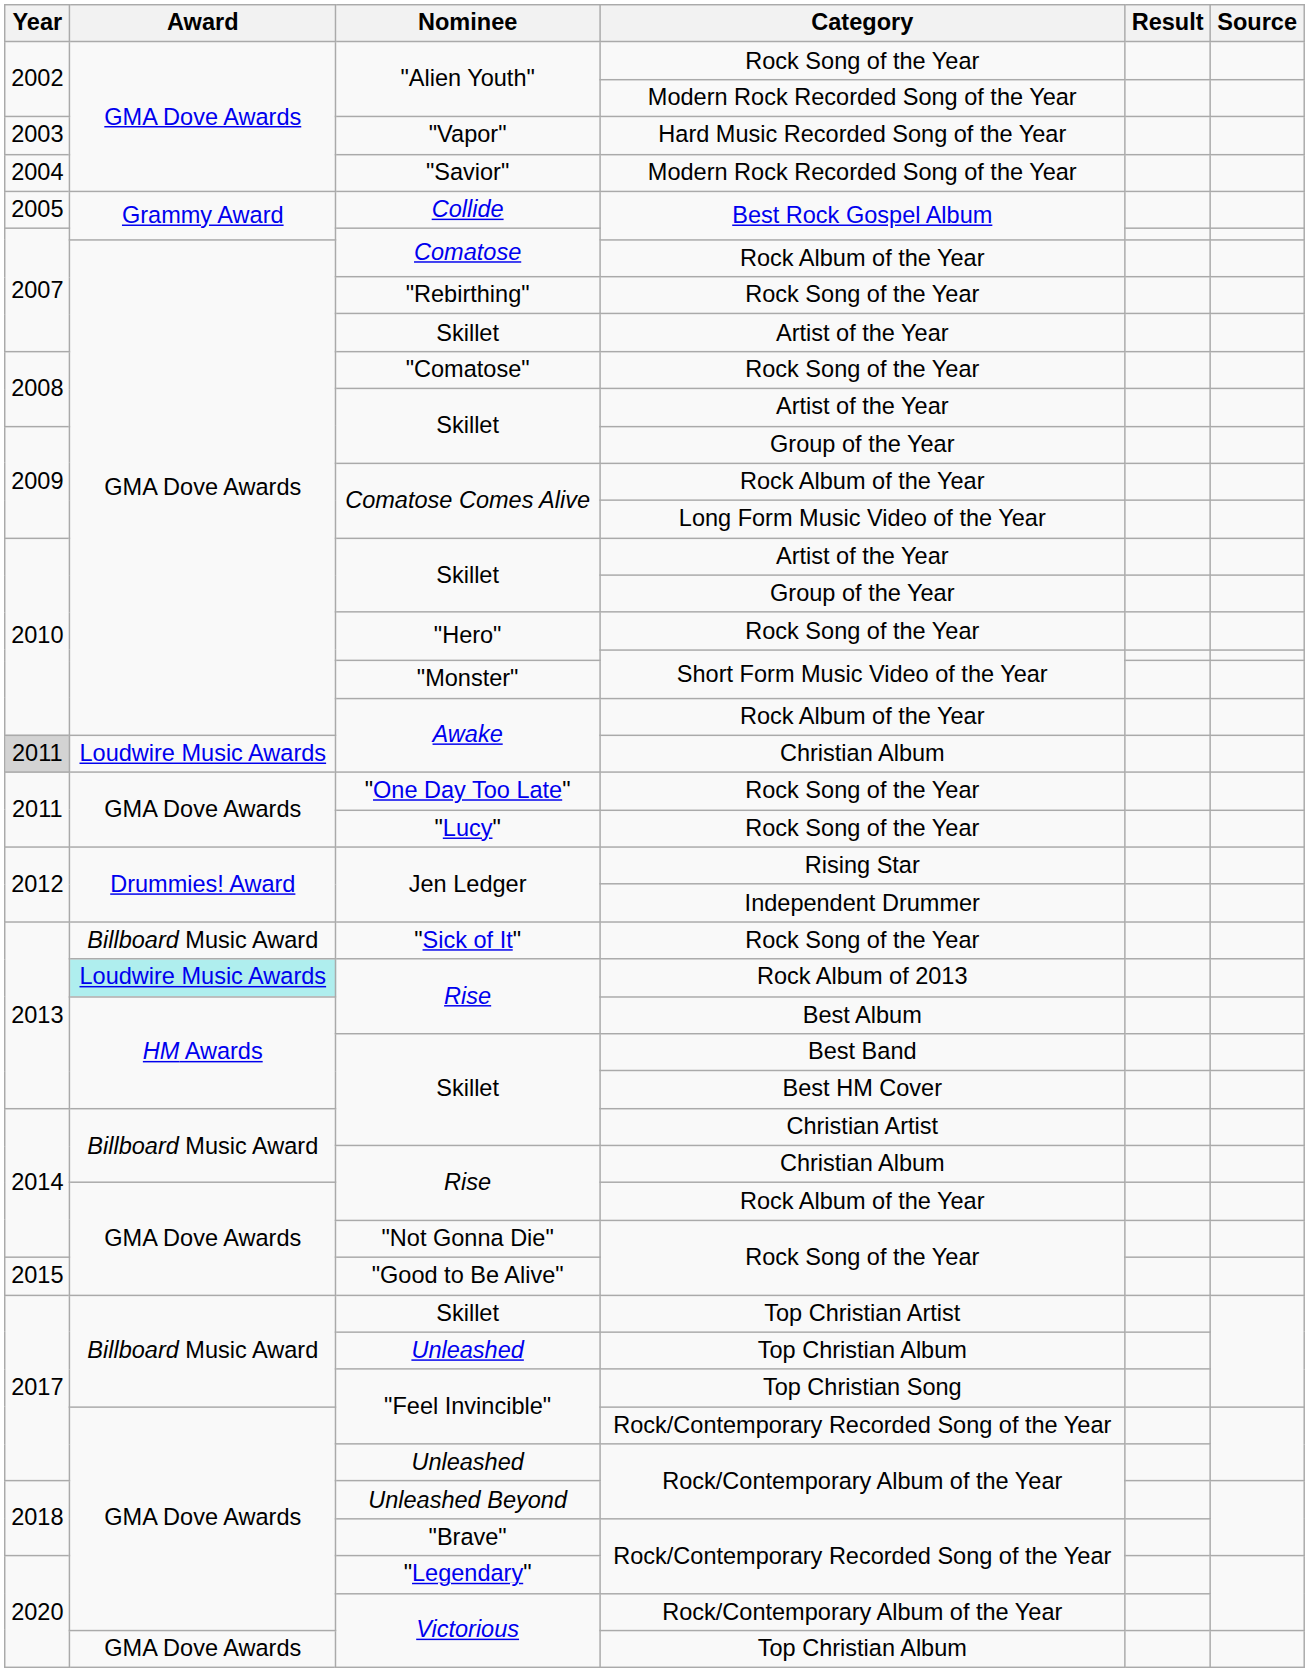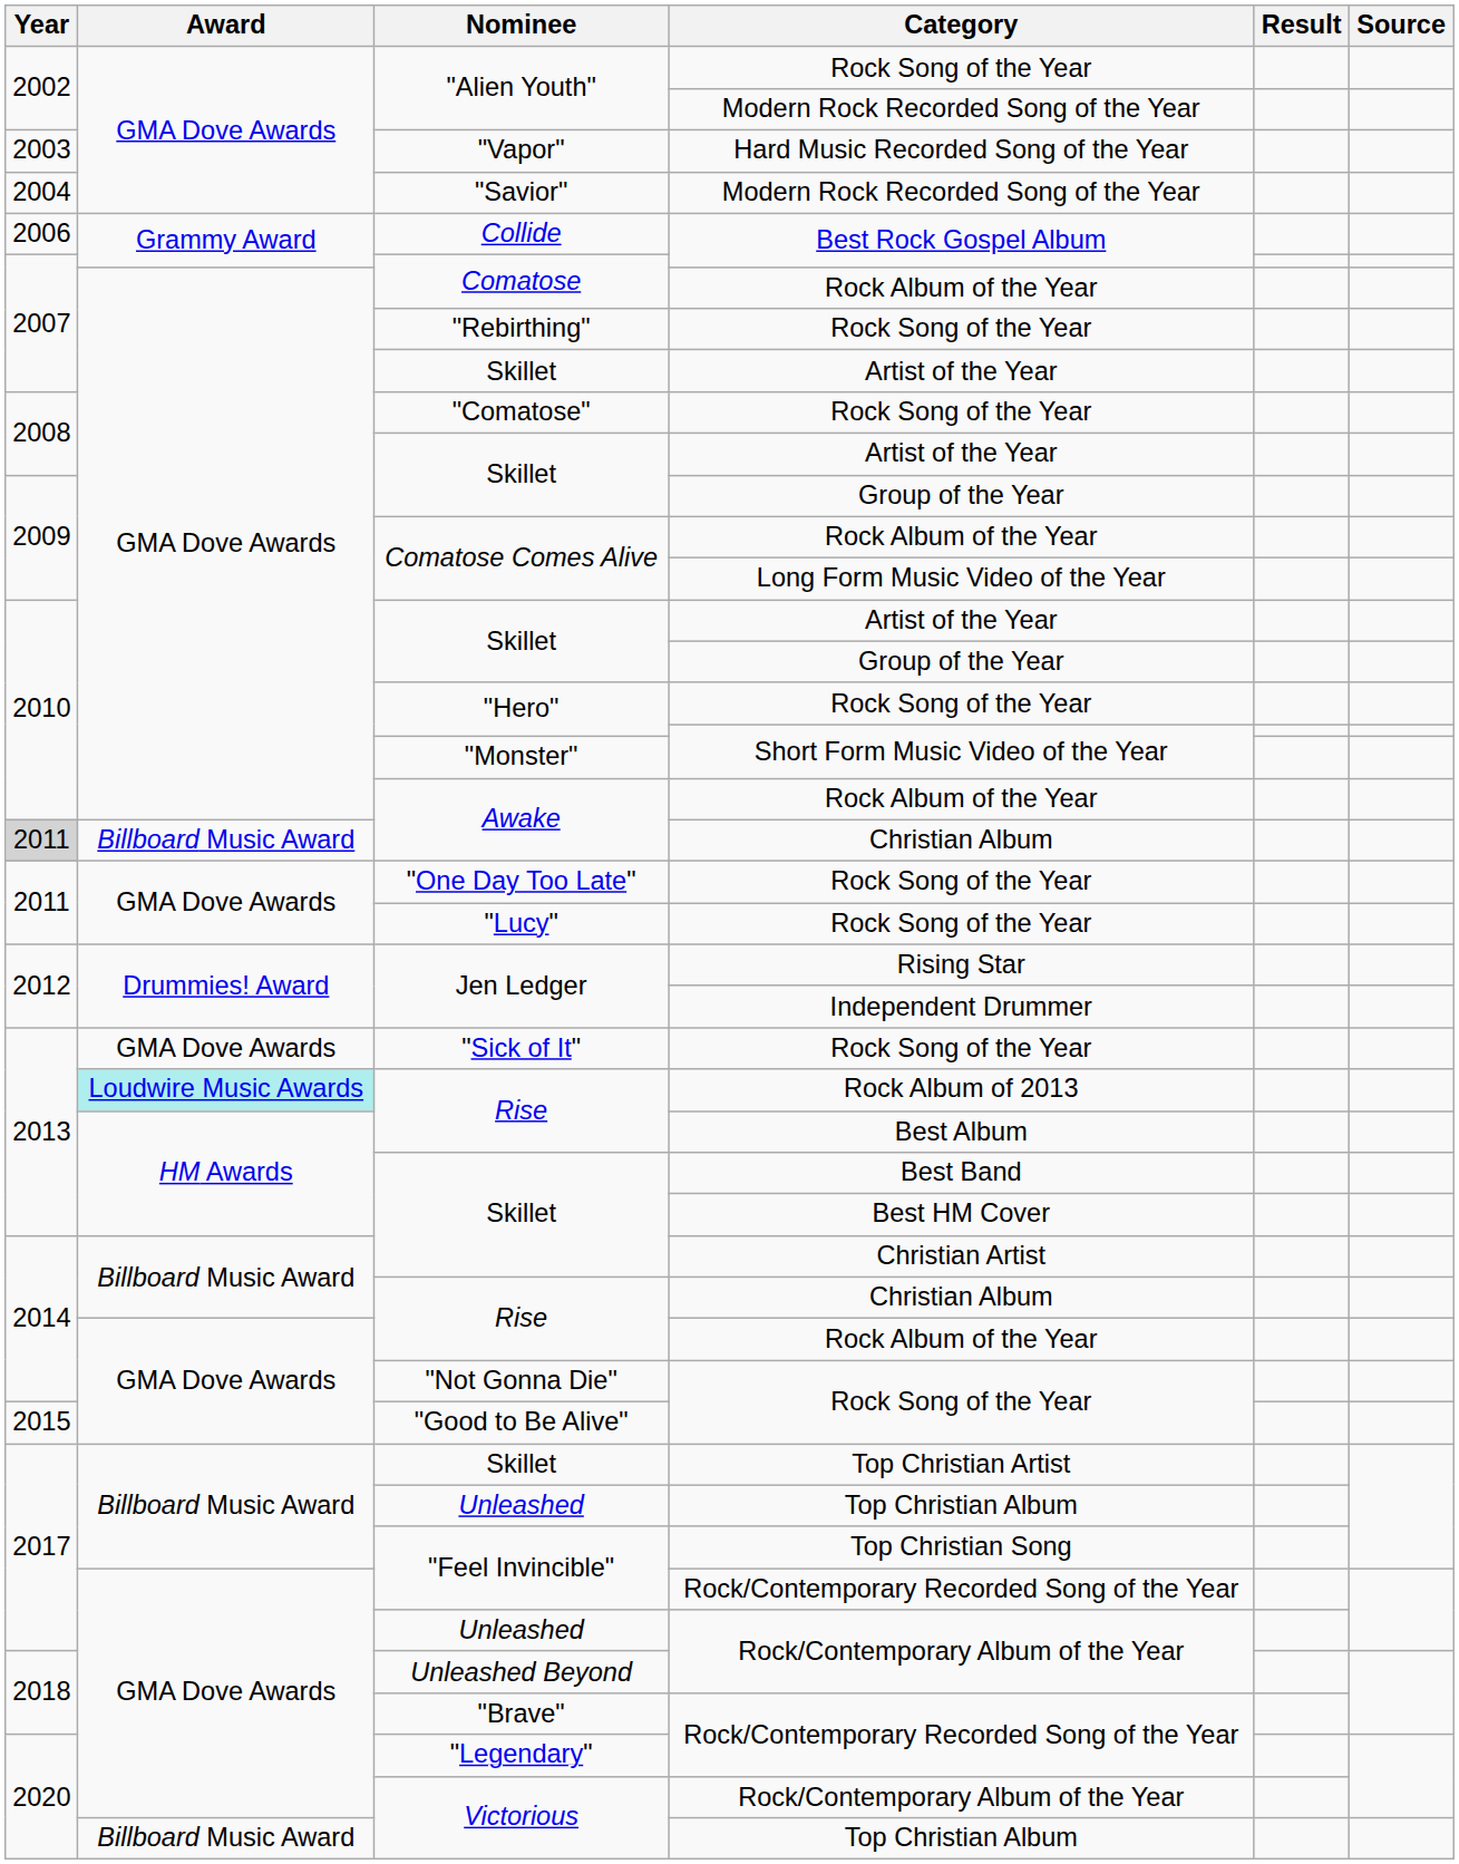Collide | Year: 2005 -> 2006
Awake / Christian Album | Award: Loudwire Music Awards -> Billboard Music Award
"Sick of It" | Award: Billboard Music Award -> GMA Dove Awards
Victorious / Top Christian Album | Award: GMA Dove Awards -> Billboard Music Award
